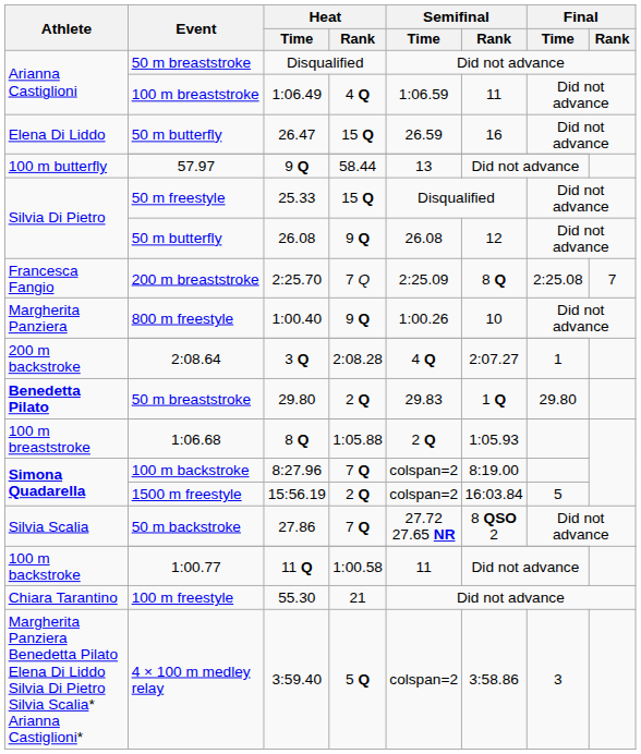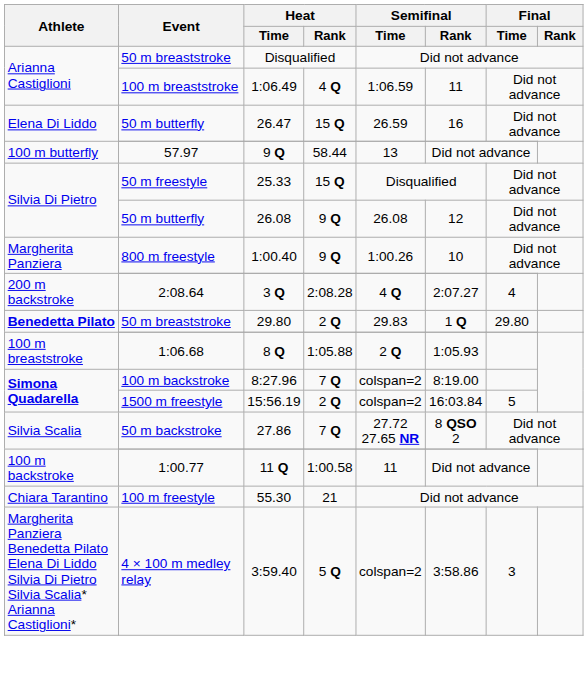- row: Francesca Fangio | 200 m breaststroke | 2:25.70 | 7 Q | 2:25.09 | 8 Q | 2:25.08 | 7
3 Q | Final / Time: 1 -> 4
